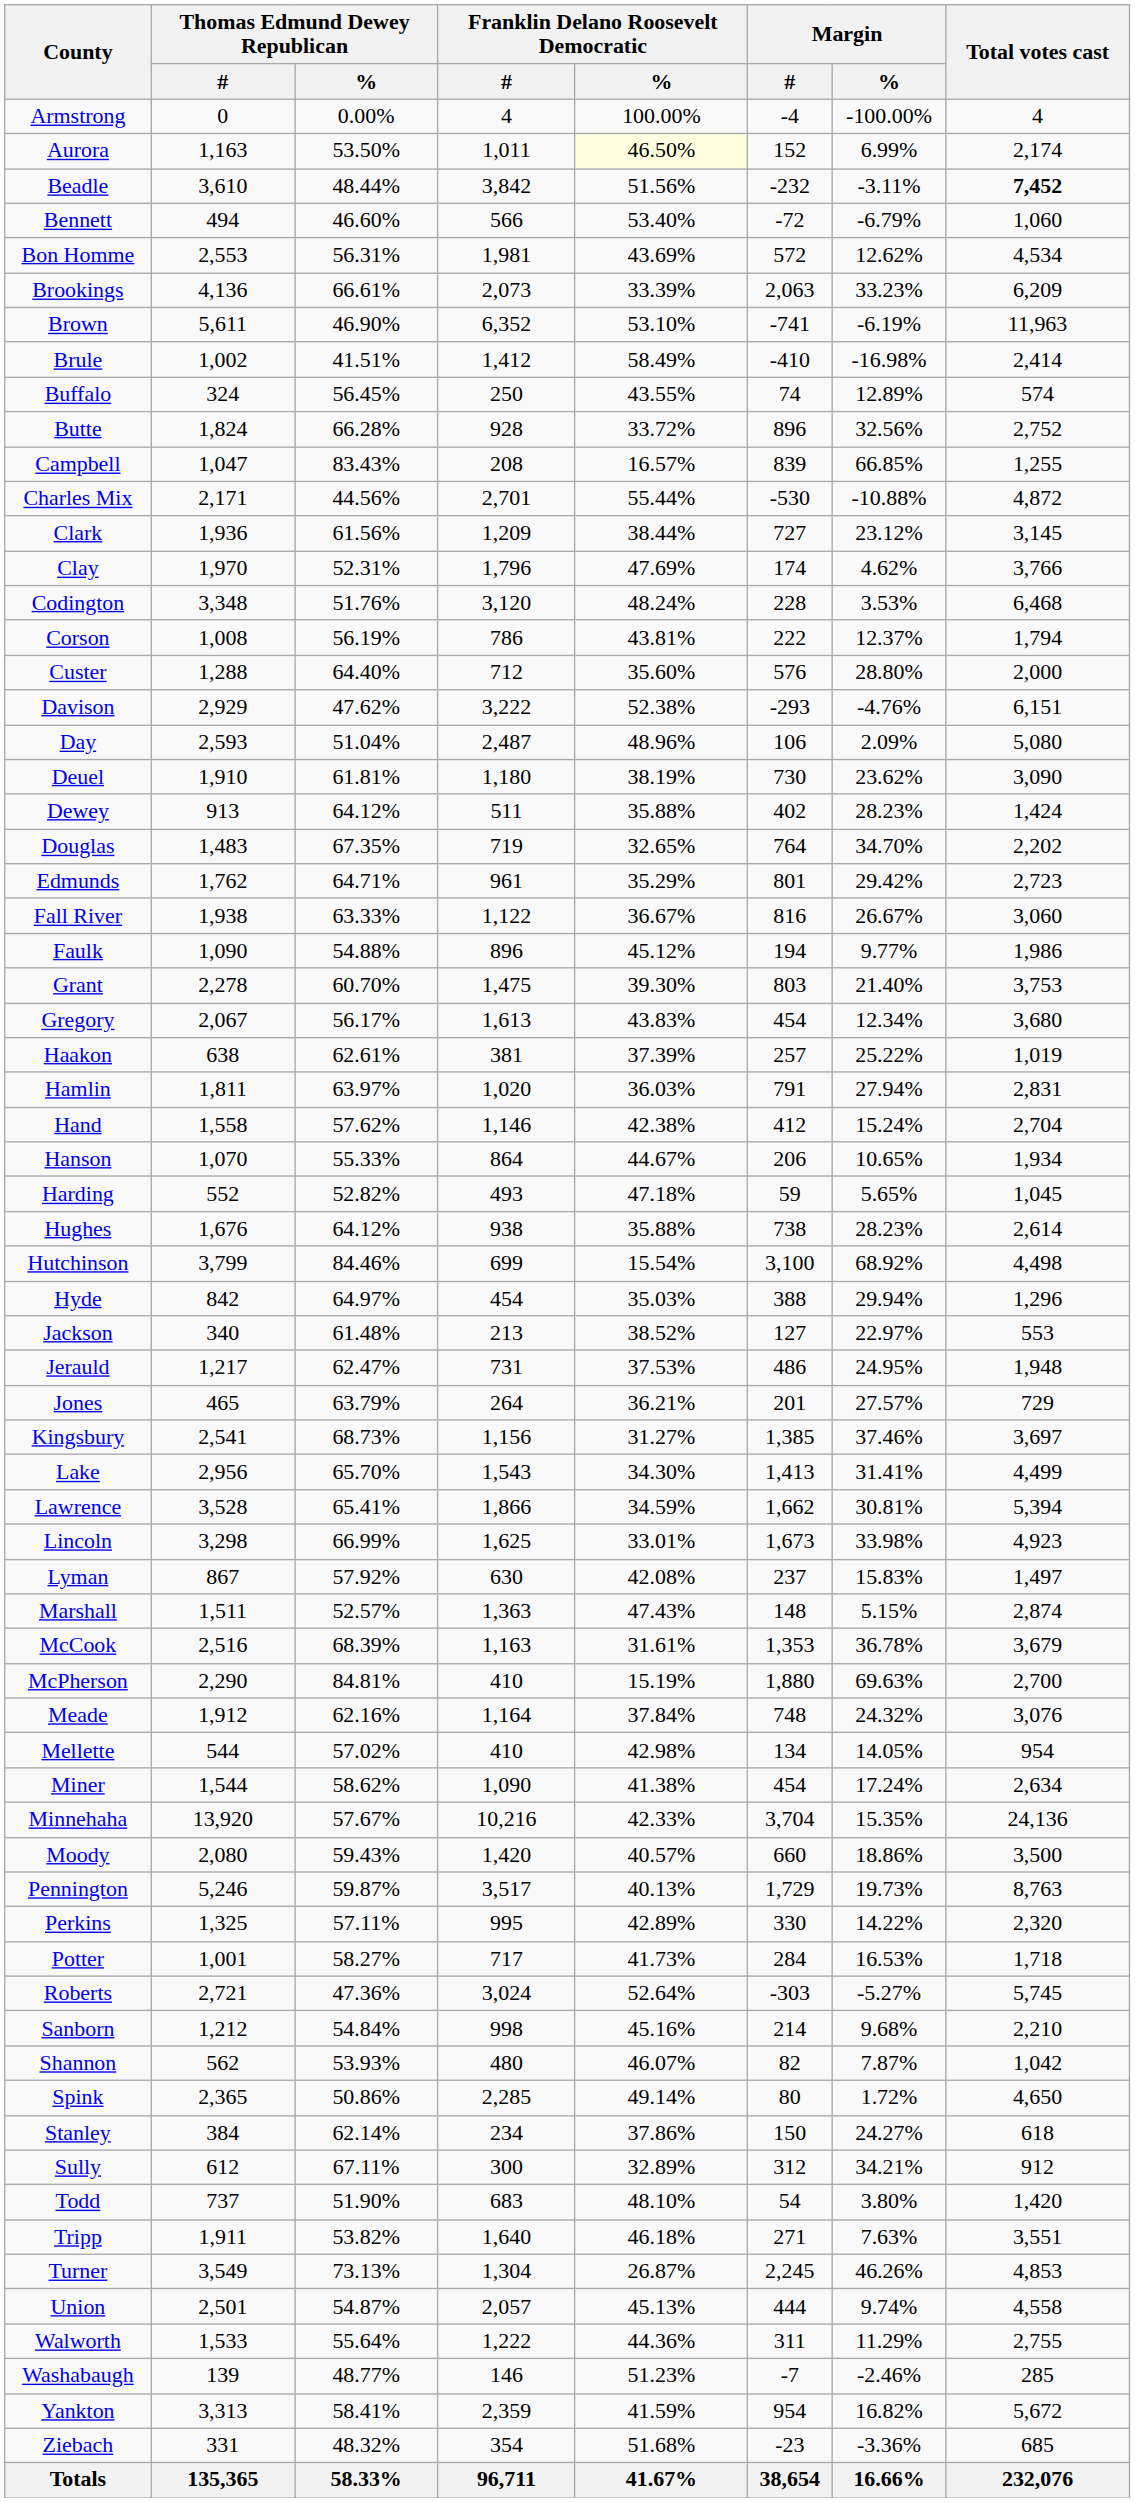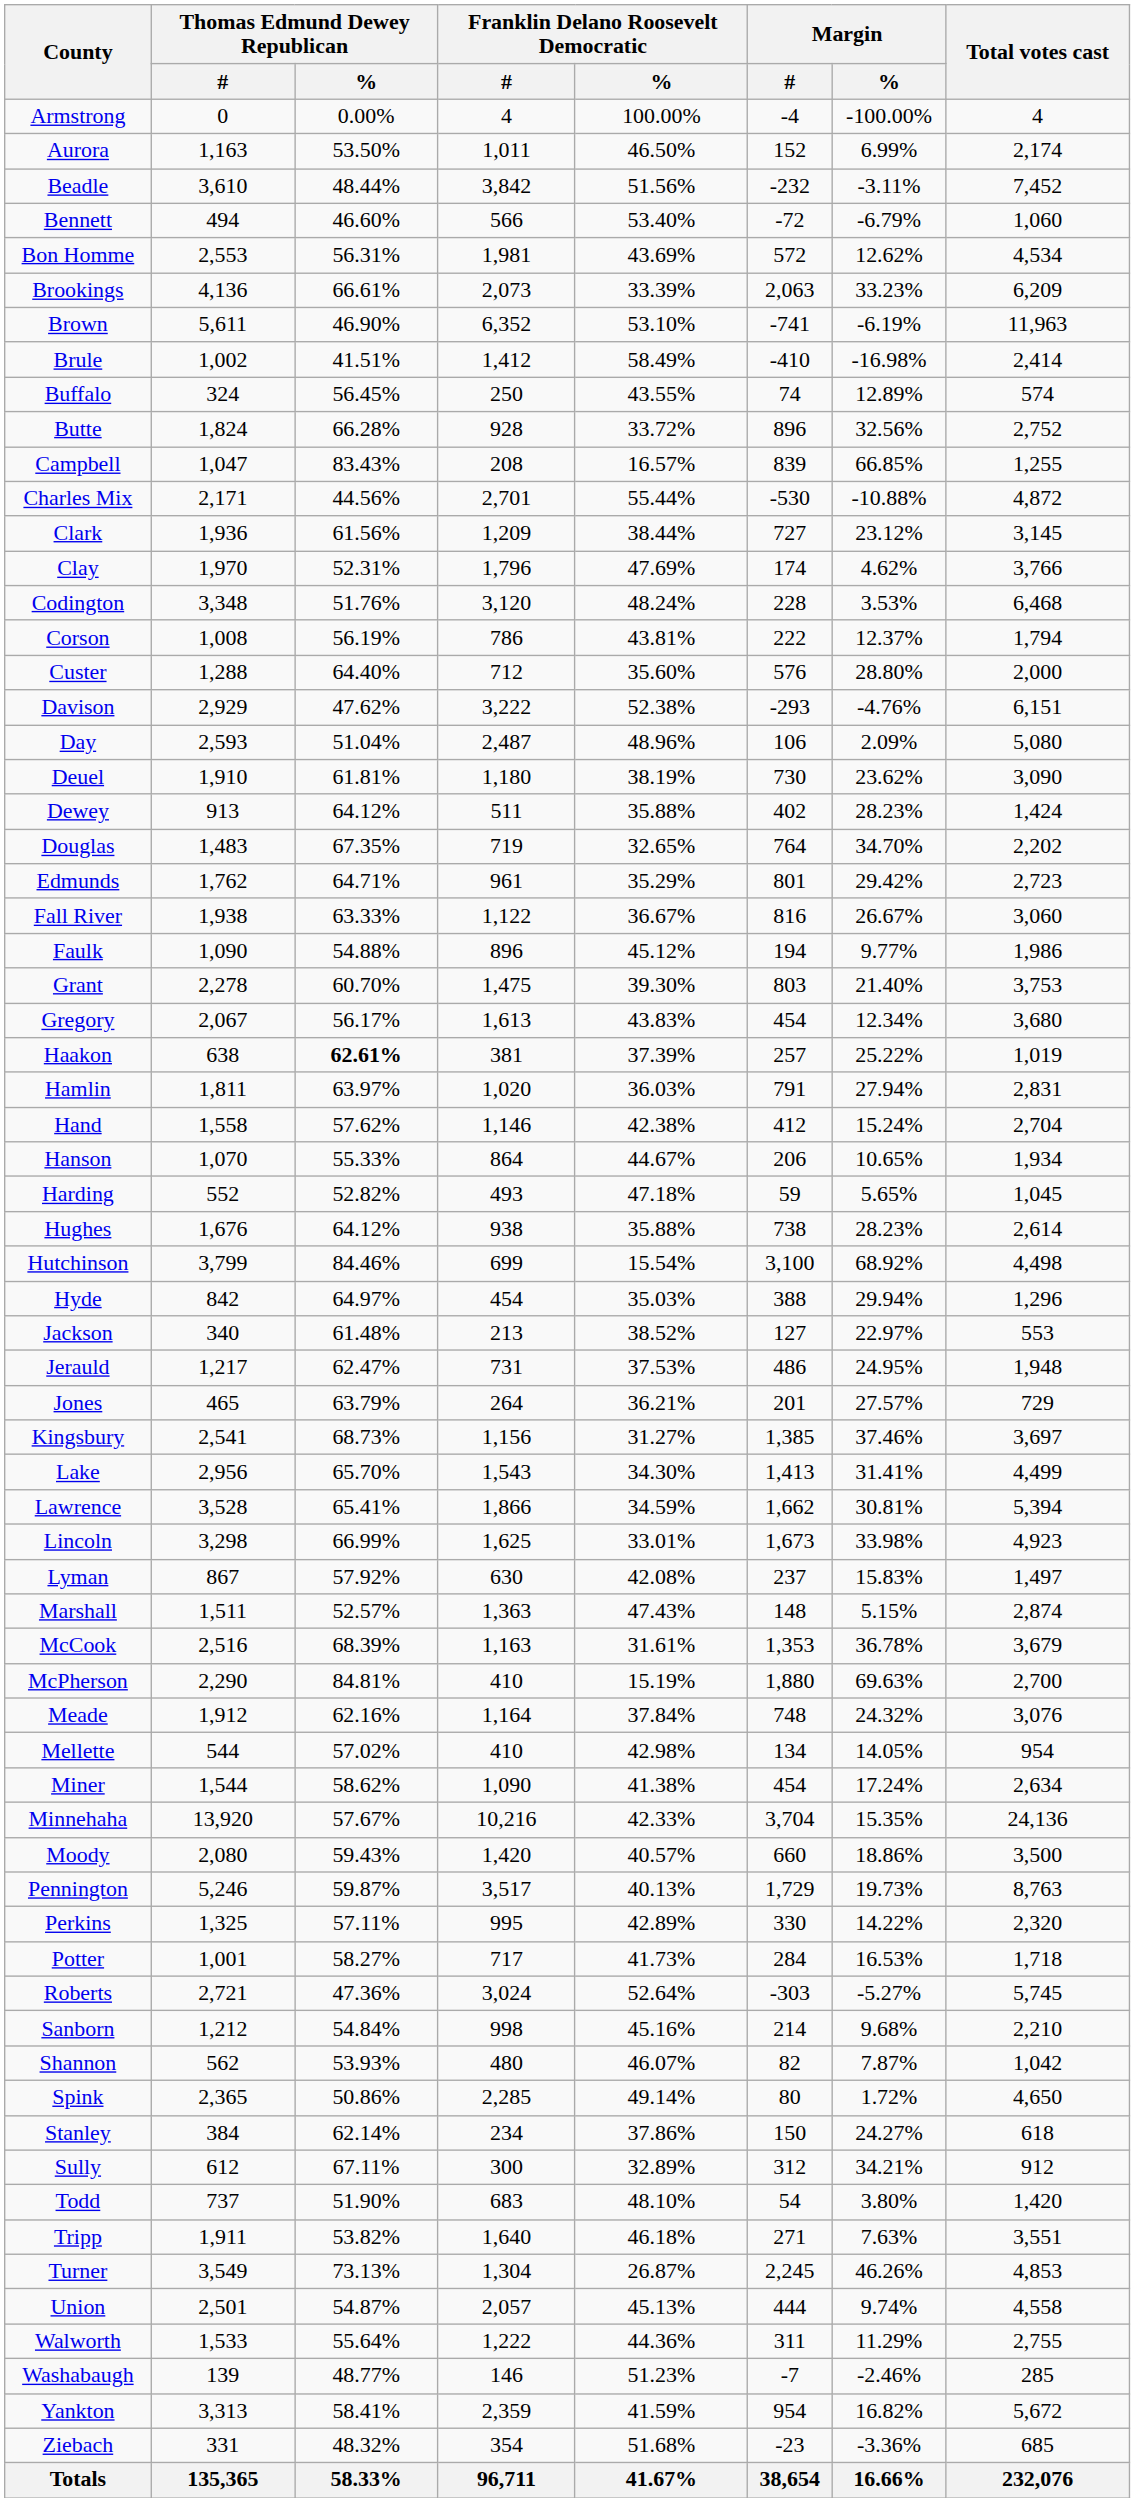Aurora | Franklin Delano Roosevelt Democratic / %: lightyellow background -> no background
Beadle | Total votes cast: bold -> normal
Haakon | Thomas Edmund Dewey Republican / %: normal -> bold
